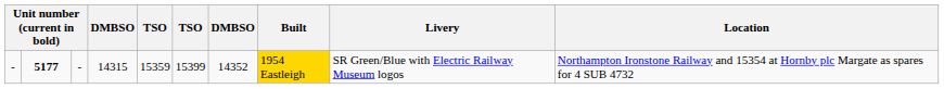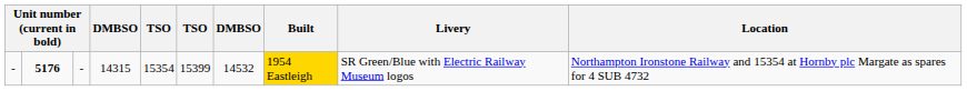row 2 | column 2: 5177 -> 5176
row 2 | column 5: 15359 -> 15354
row 2 | column 7: 14352 -> 14532
